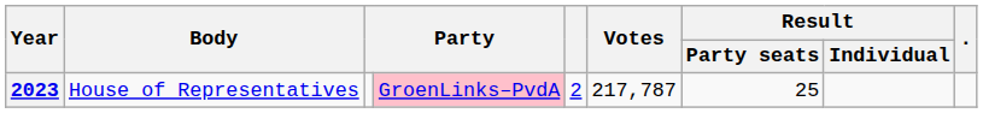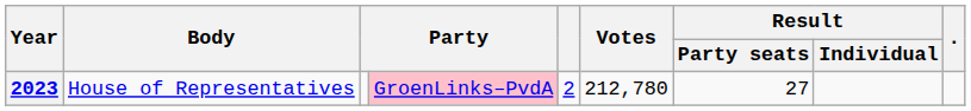2023 | Votes: 217,787 -> 212,780
2023 | Result / Party seats: 25 -> 27
